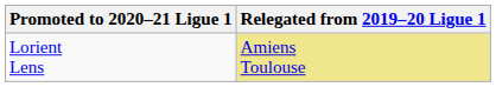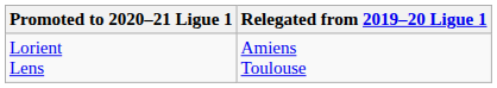Lorient Lens | Relegated from 2019–20 Ligue 1: khaki background -> no background
